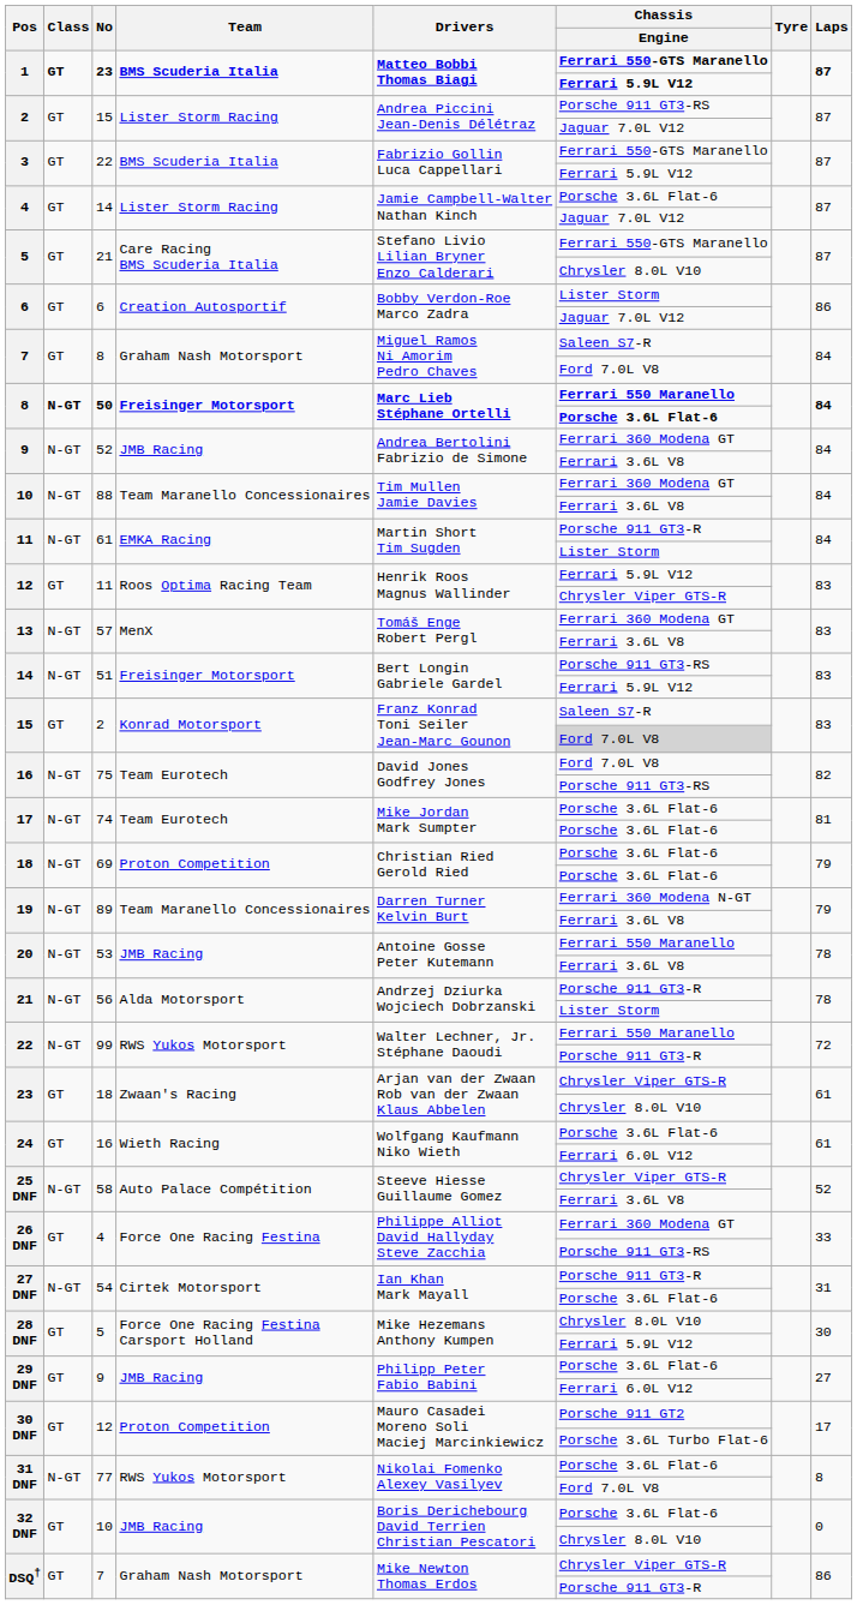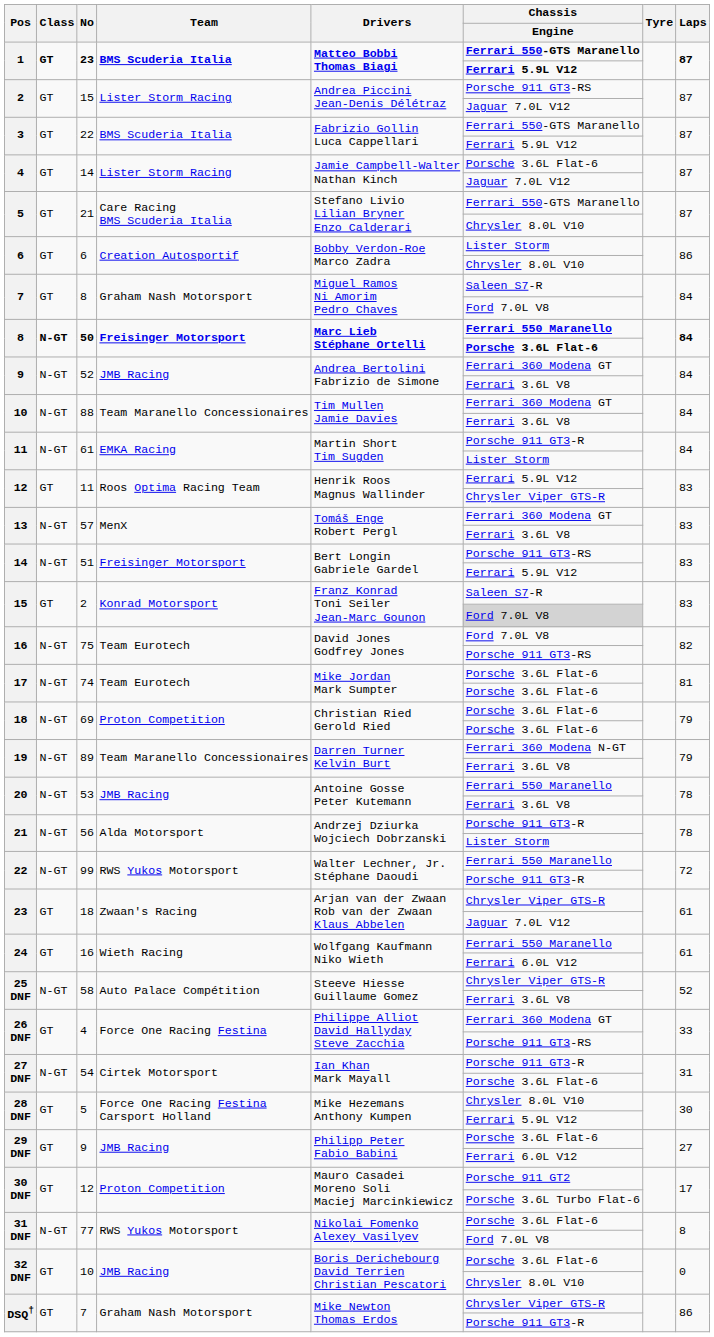row 14 | Chassis / Engine: Jaguar 7.0L V12 -> Chrysler 8.0L V10
row 48 | Chassis / Engine: Chrysler 8.0L V10 -> Jaguar 7.0L V12
row 49 | Chassis / Engine: Porsche 3.6L Flat-6 -> Ferrari 550 Maranello
